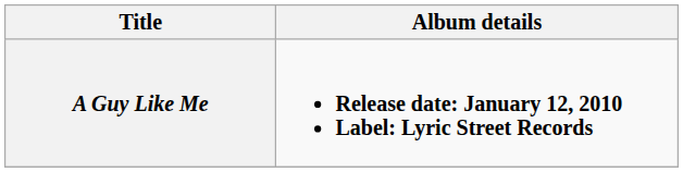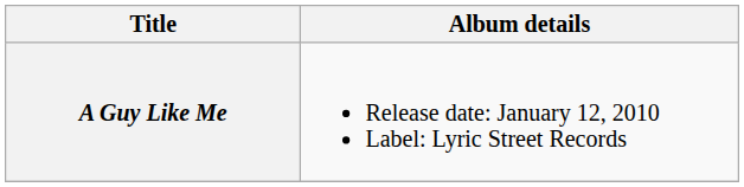A Guy Like Me | Album details: bold -> normal
